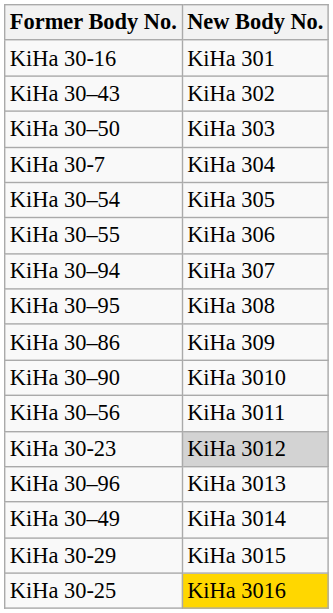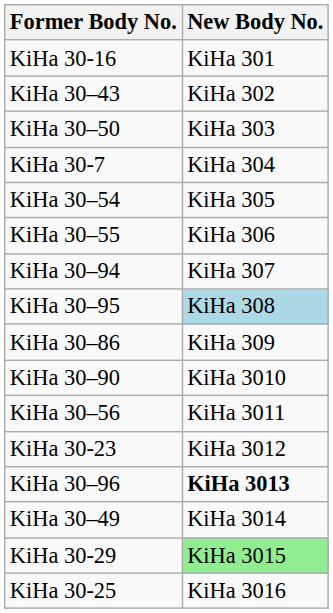KiHa 30–95 | New Body No.: no background -> lightblue background
KiHa 30-23 | New Body No.: lightgrey background -> no background
KiHa 30–96 | New Body No.: normal -> bold
KiHa 30-29 | New Body No.: no background -> lightgreen background
KiHa 30-25 | New Body No.: gold background -> no background
